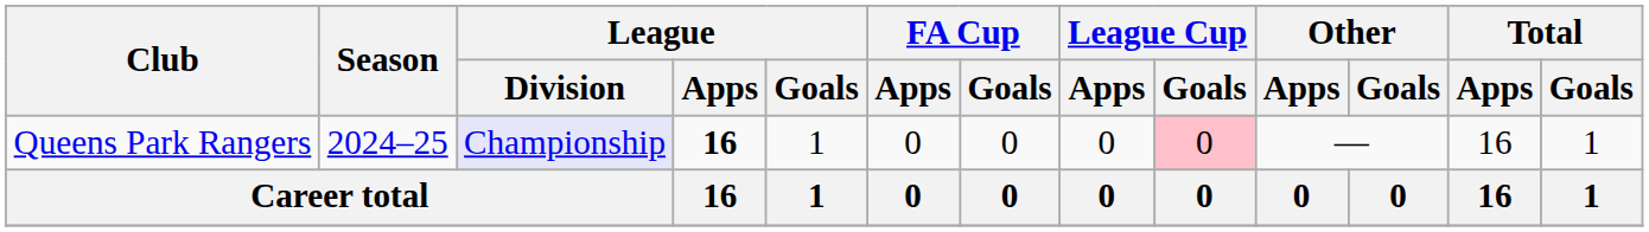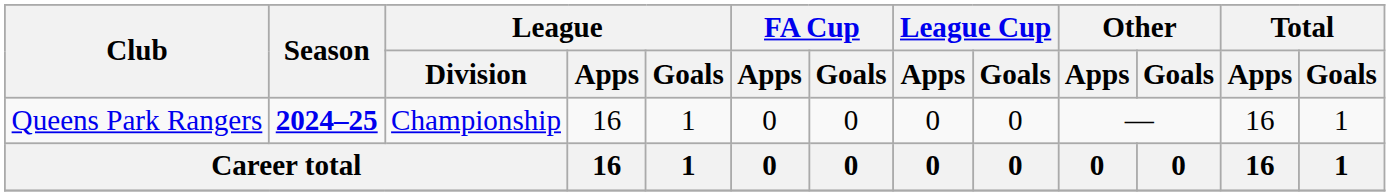Queens Park Rangers | Season: normal -> bold
Queens Park Rangers | League / Division: lavender background -> no background
Queens Park Rangers | League / Apps: bold -> normal
Queens Park Rangers | League Cup / Goals: pink background -> no background
